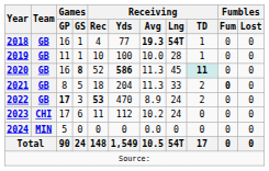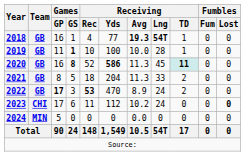2019 | Games / GS: normal -> bold
2021 | Fumbles / Fum: bold -> normal
2023 | Fumbles / Lost: normal -> bold
